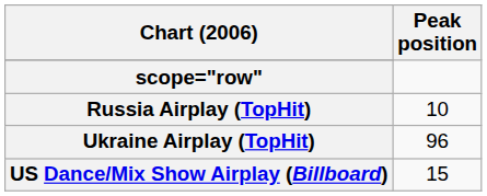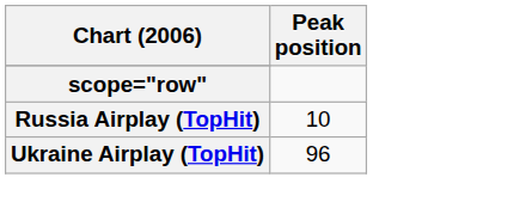- row: US Dance/Mix Show Airplay (Billboard) | 15
